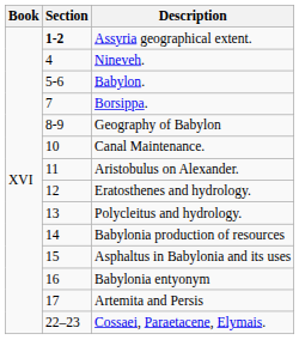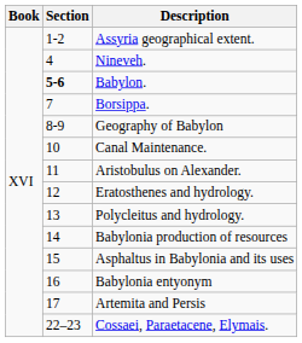Assyria geographical extent. | Section: bold -> normal
Babylon. | Section: normal -> bold
